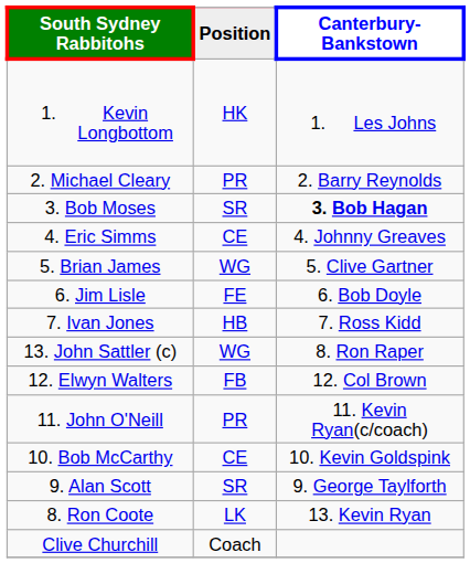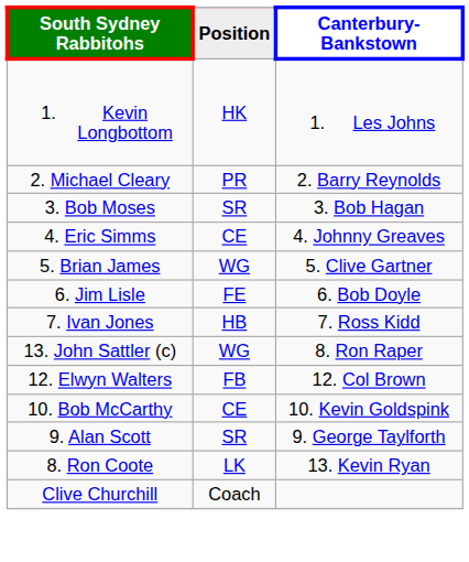3. Bob Moses | Canterbury-Bankstown: bold -> normal
- row: 11. John O'Neill | PR | 11. Kevin Ryan(c/coach)
